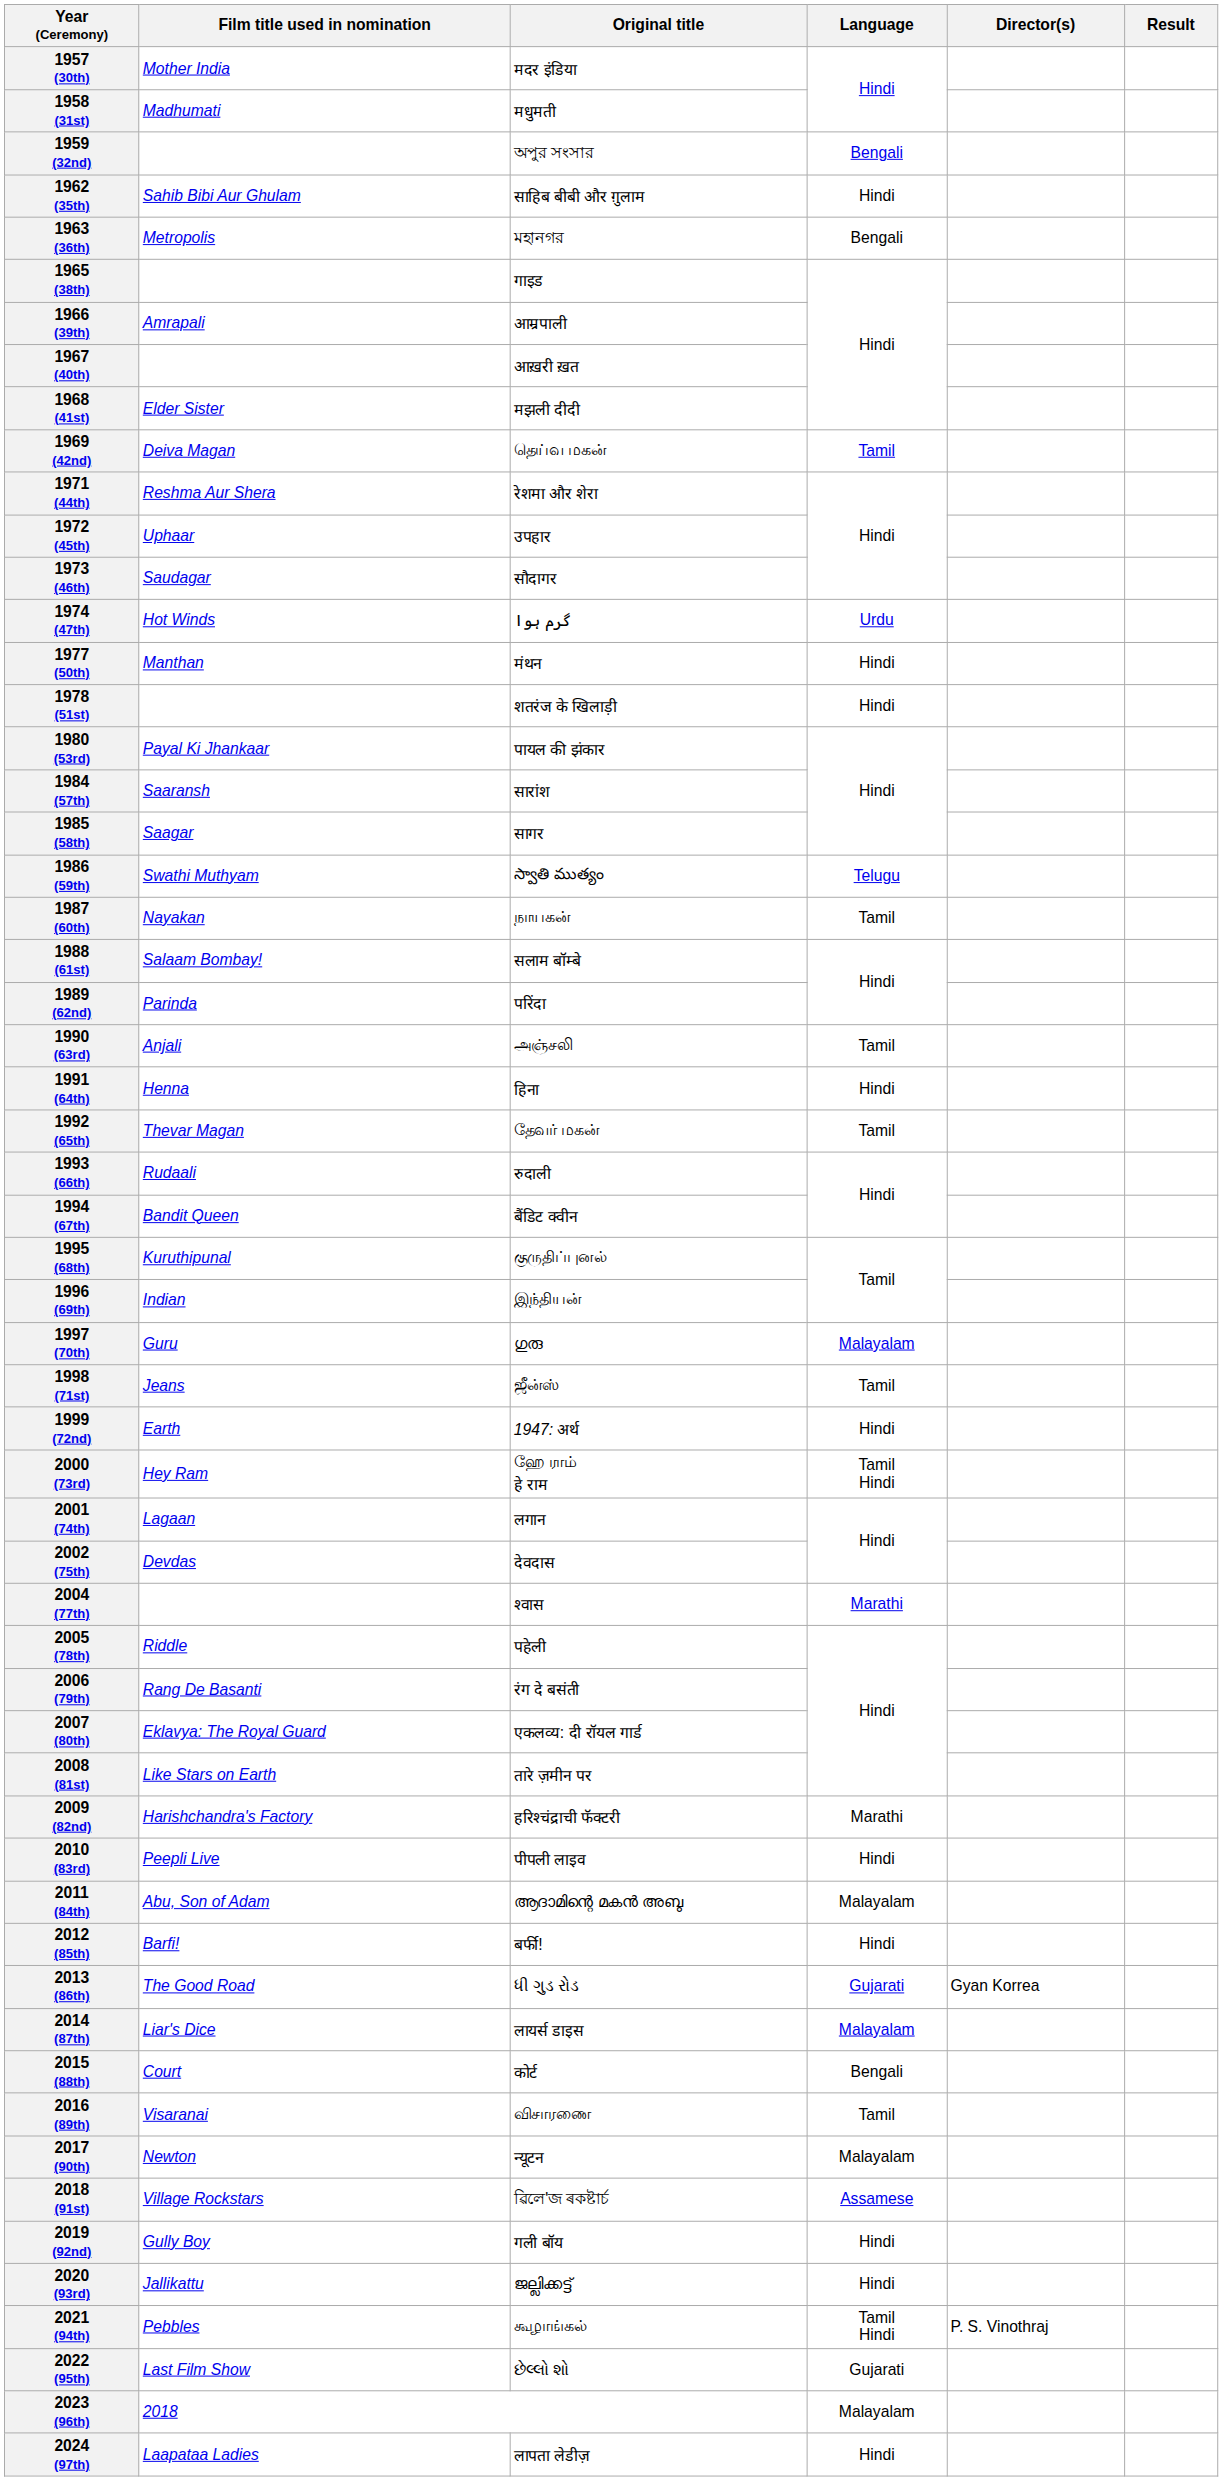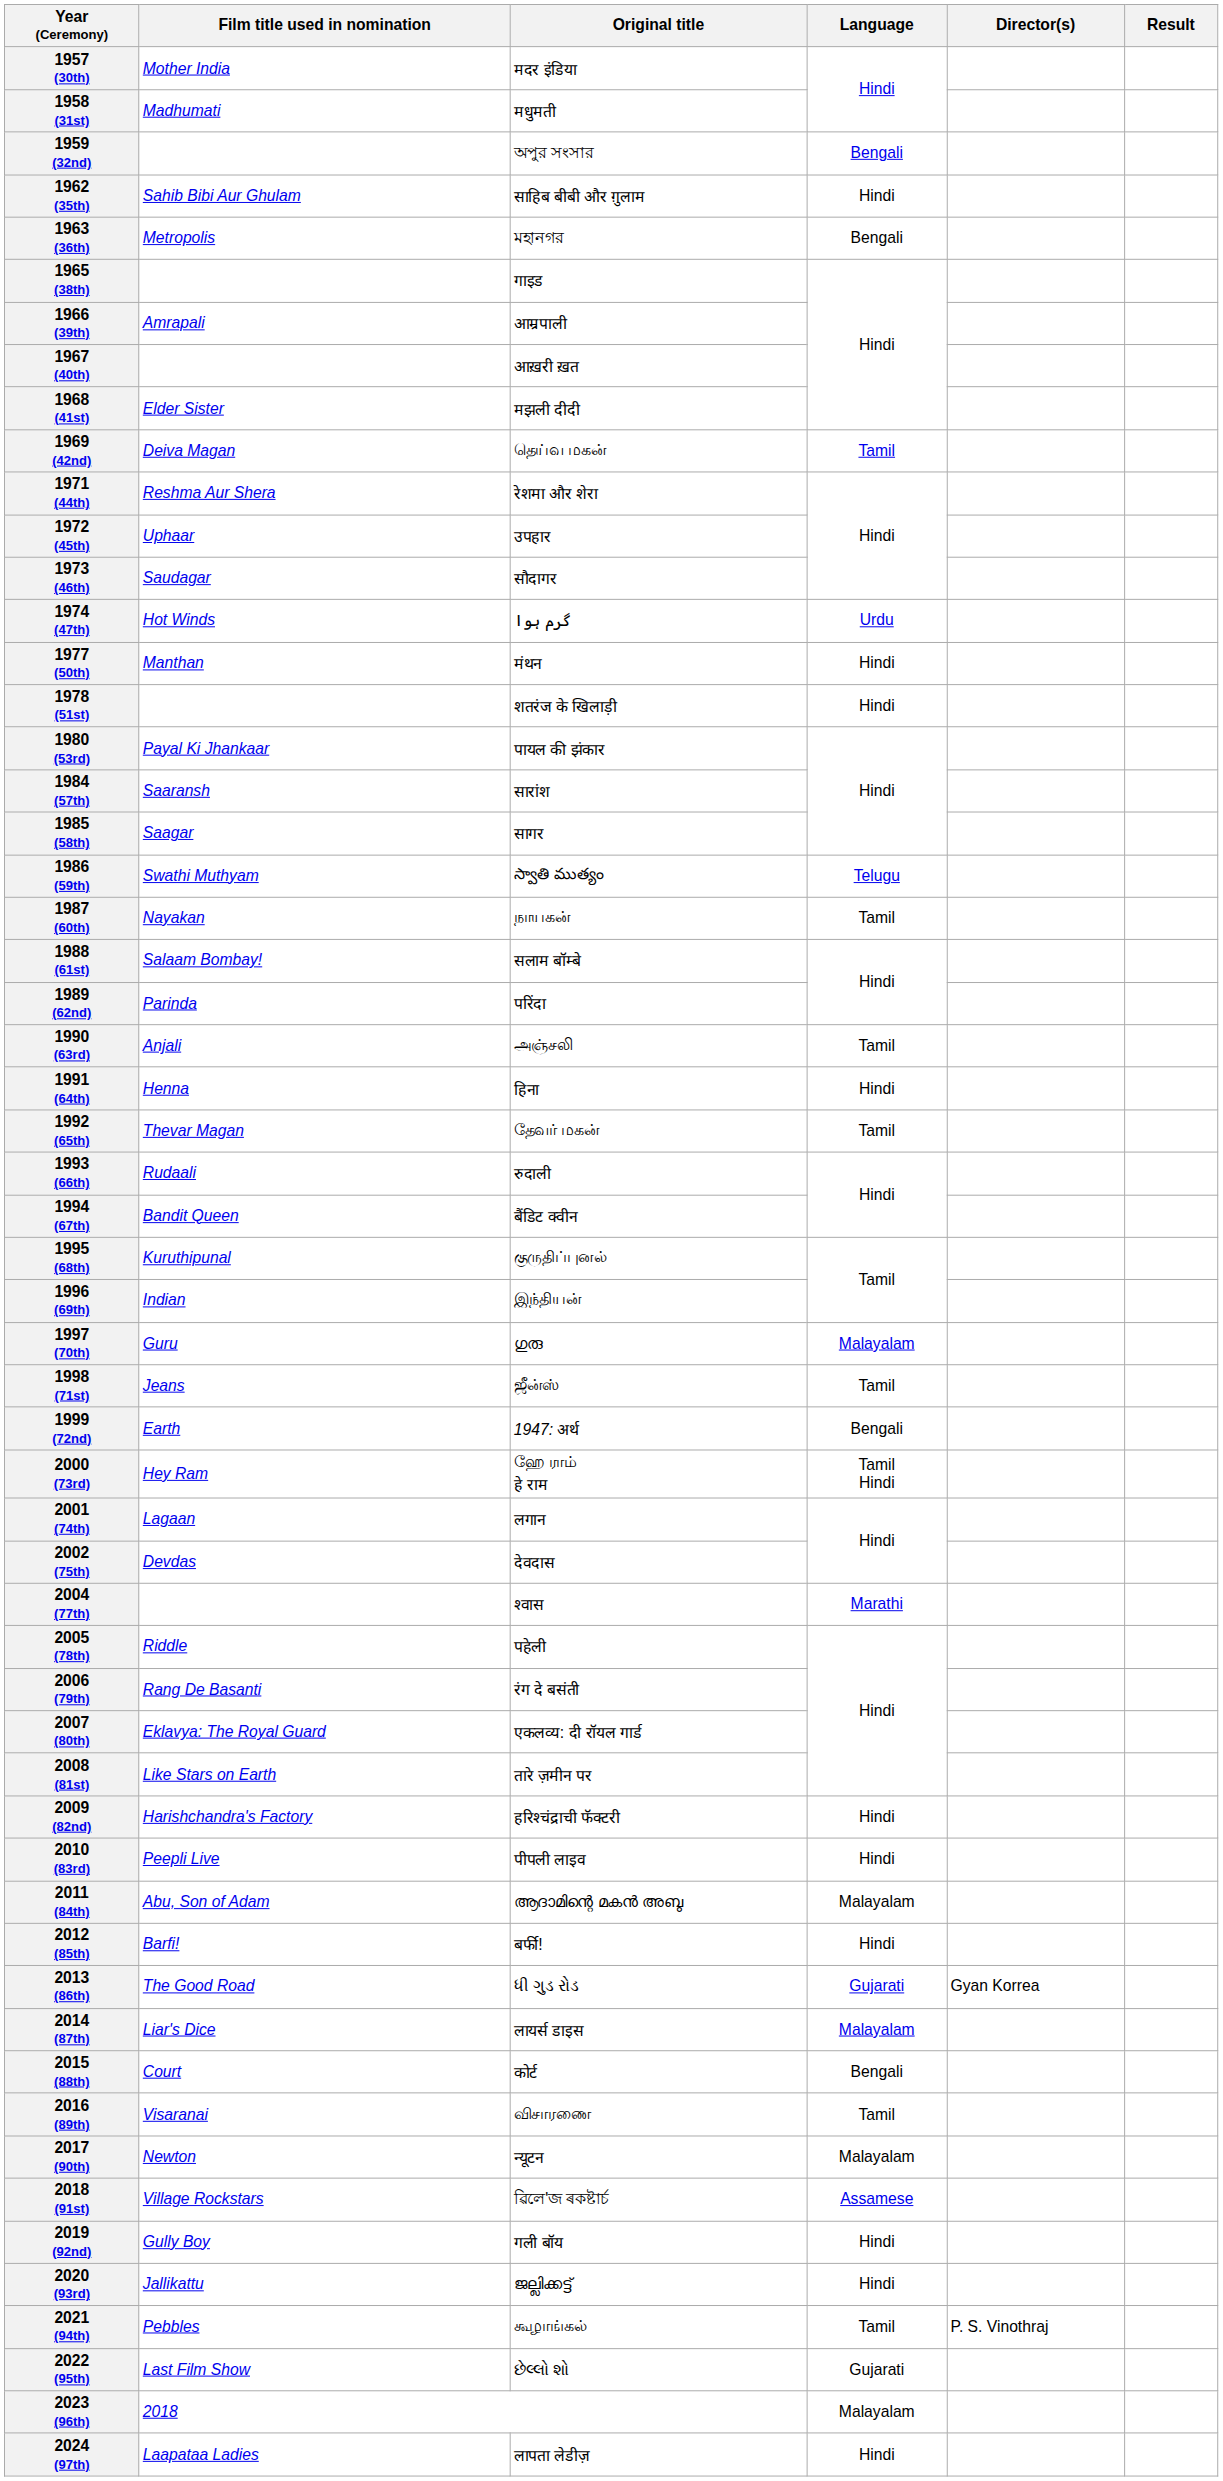1999 (72nd) | Language: Hindi -> Bengali
2009 (82nd) | Language: Marathi -> Hindi
2021 (94th) | Language: Tamil Hindi -> Tamil
